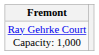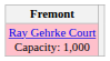Ray Gehrke Court Capacity: 1,000 | Fremont: no background -> pink background
